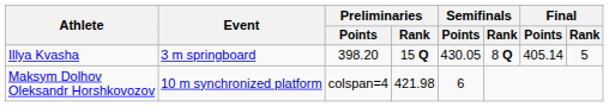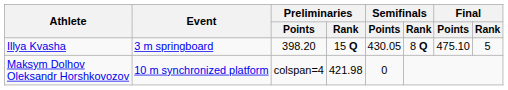Illya Kvasha | Final / Points: 405.14 -> 475.10
Maksym Dolhov Oleksandr Horshkovozov | Semifinals / Points: 6 -> 0
